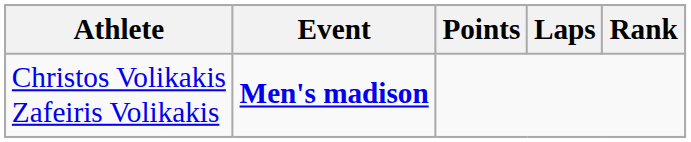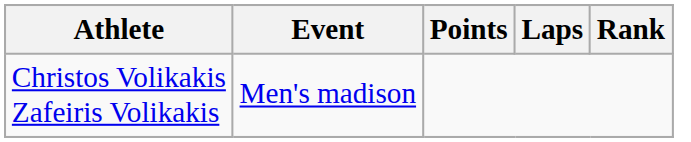Christos Volikakis Zafeiris Volikakis | Event: bold -> normal
